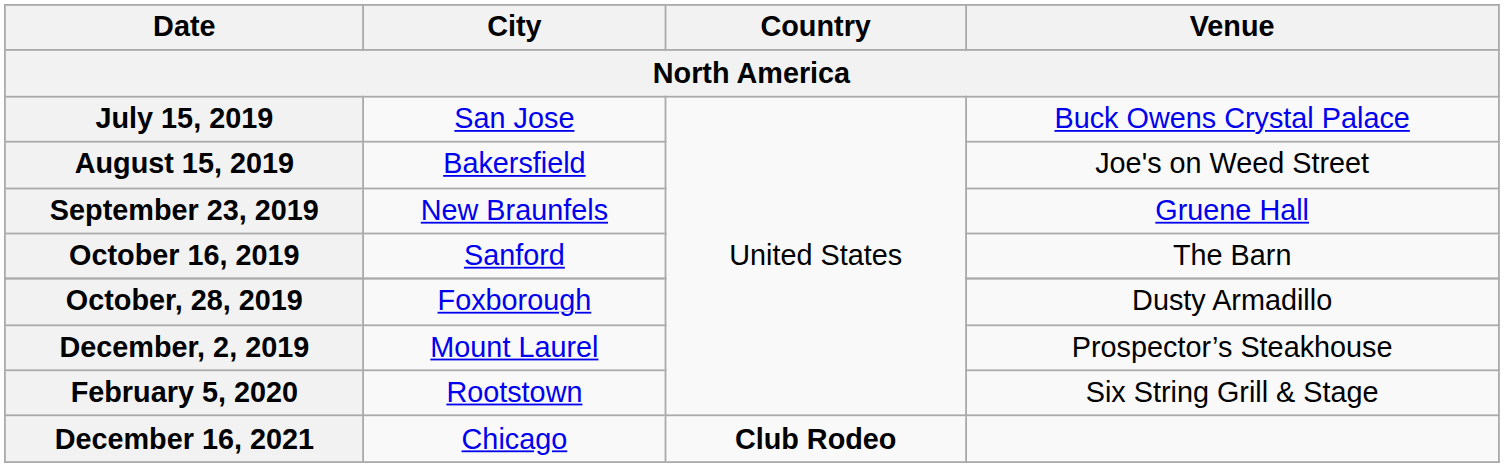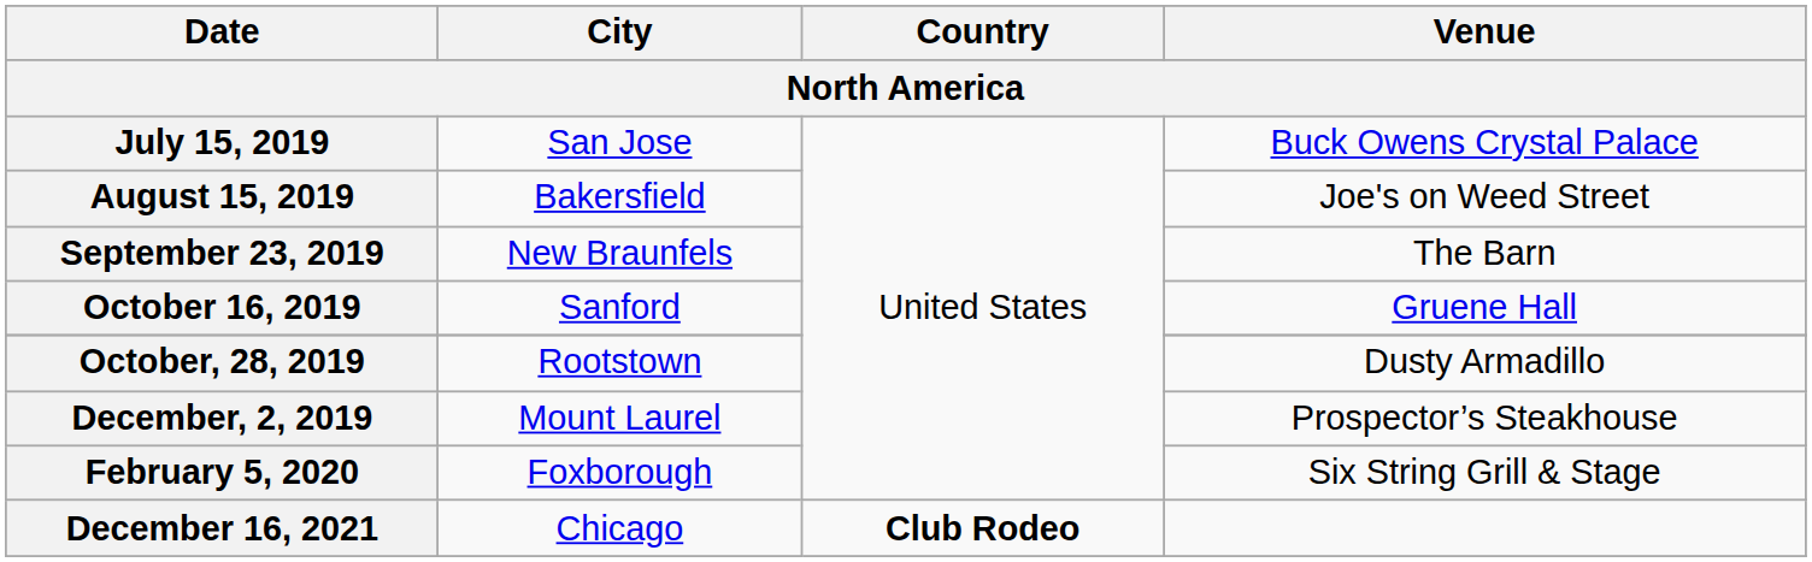September 23, 2019 | Venue: Gruene Hall -> The Barn
October 16, 2019 | Venue: The Barn -> Gruene Hall
October, 28, 2019 | City: Foxborough -> Rootstown
February 5, 2020 | City: Rootstown -> Foxborough
